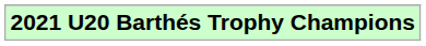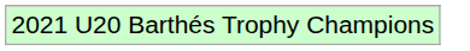row 1 | column 1: bold -> normal
